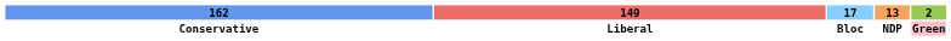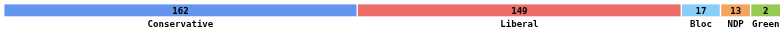Conservative | column 5: pink background -> no background
